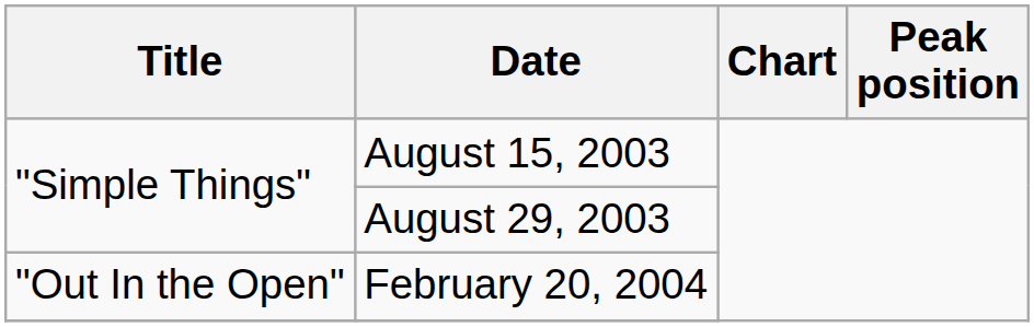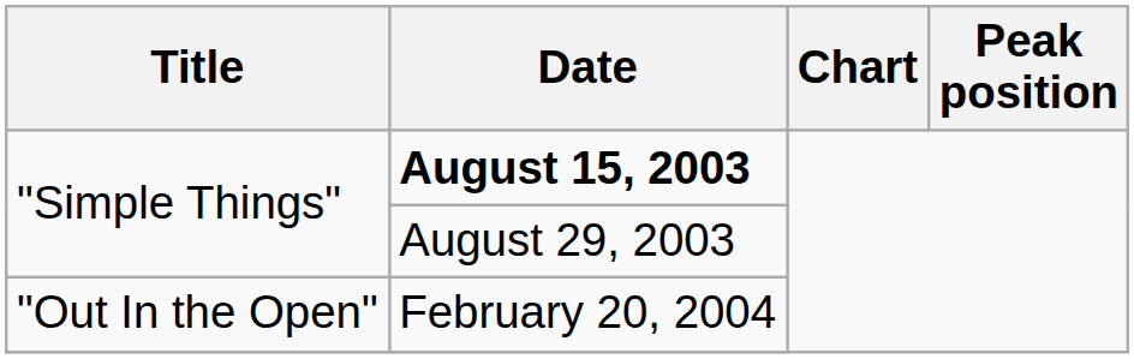August 15, 2003 | Date: normal -> bold
